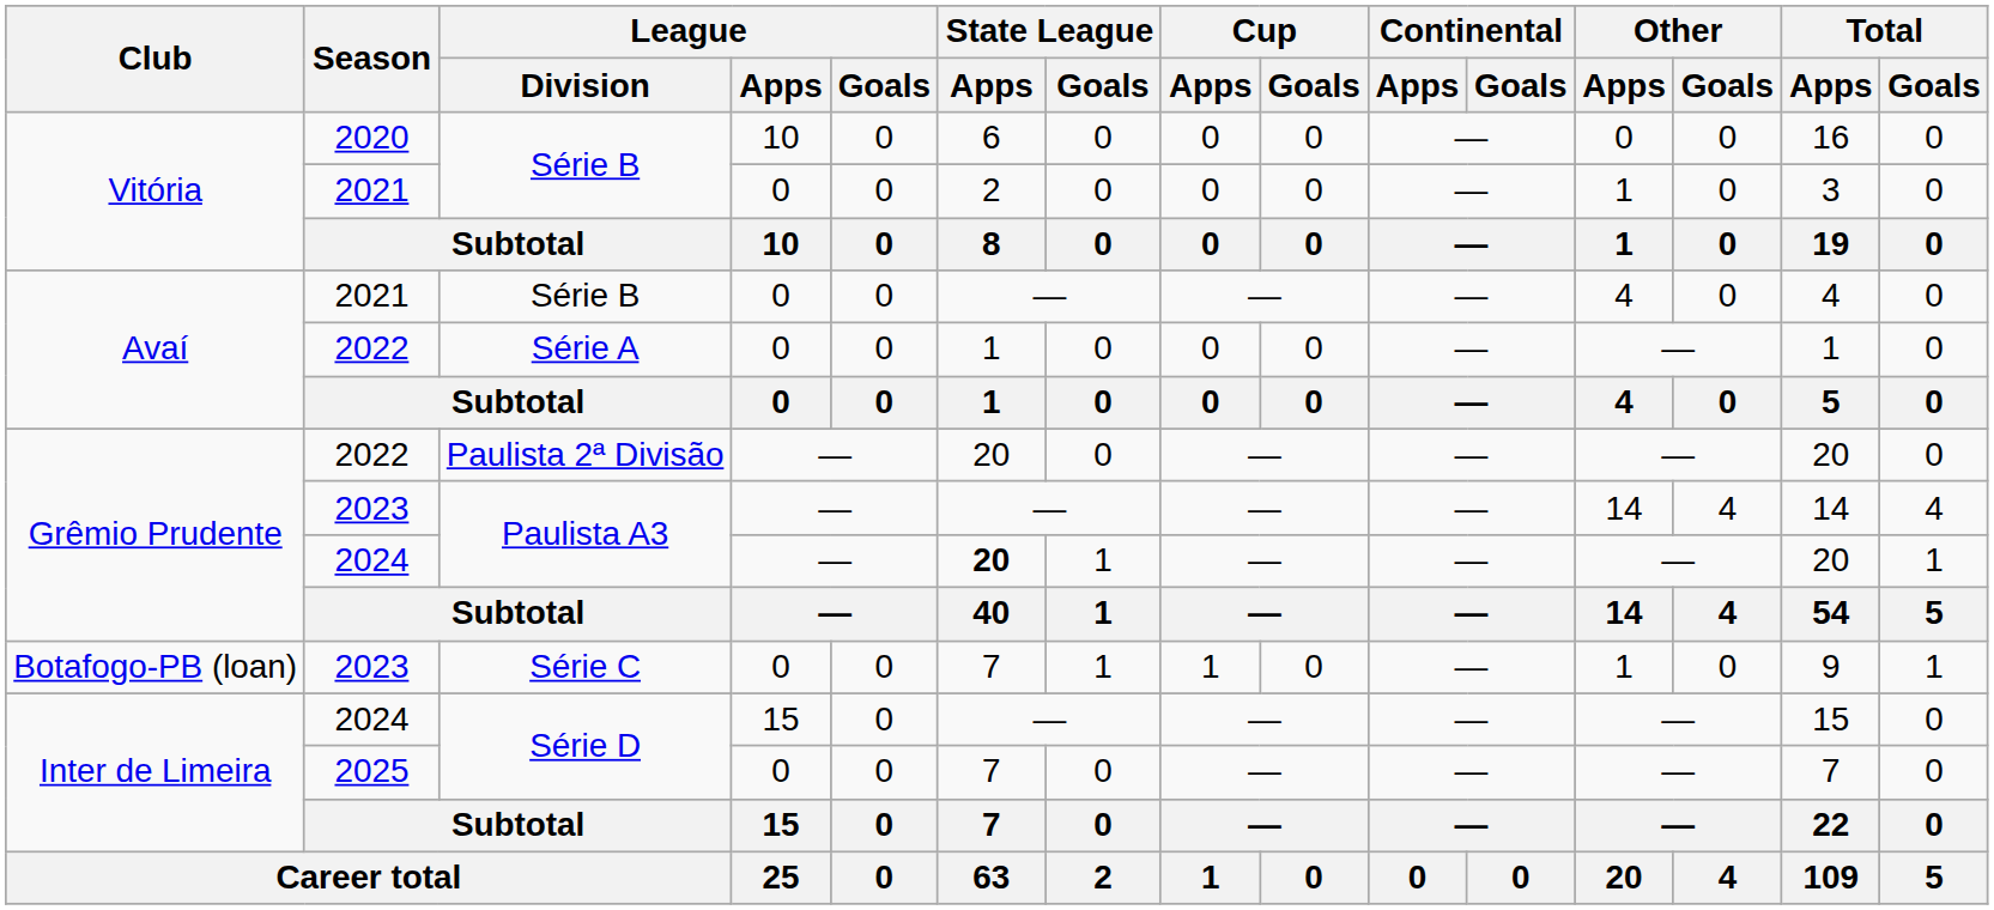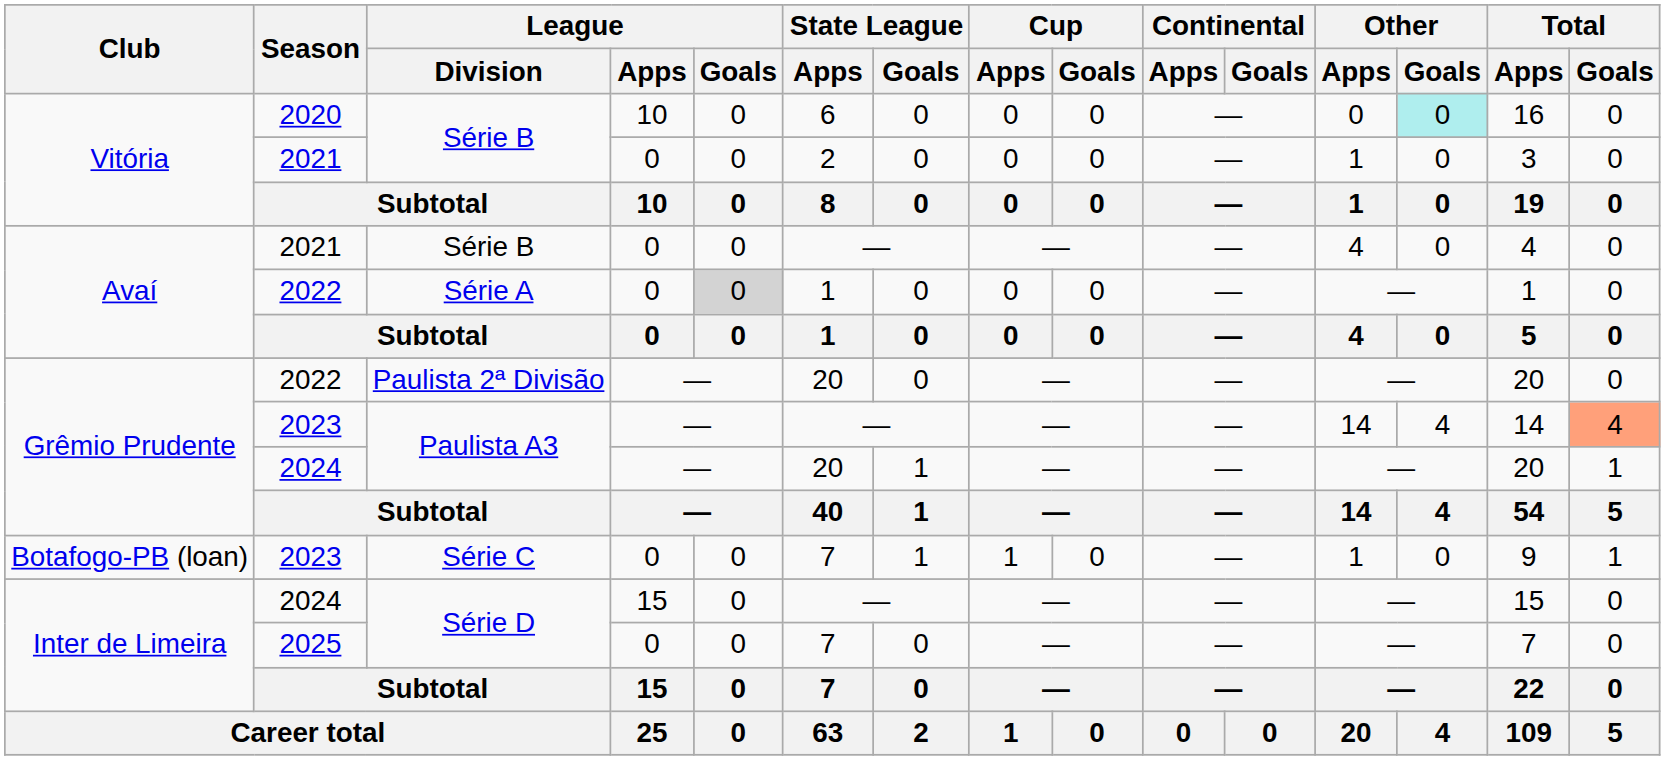2020 | Other / Goals: no background -> paleturquoise background
Avaí / 2022 | League / Goals: no background -> lightgrey background
Grêmio Prudente / 2023 | Total / Goals: no background -> lightsalmon background
Grêmio Prudente / 2024 | State League / Apps: bold -> normal
